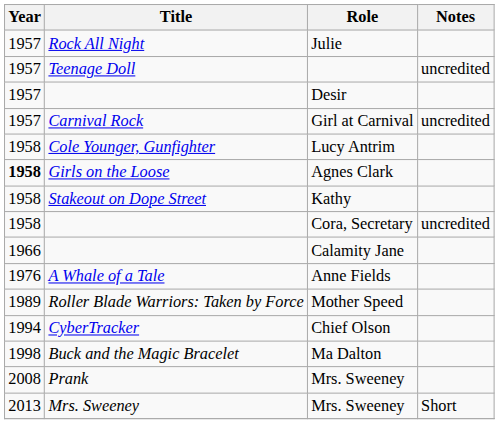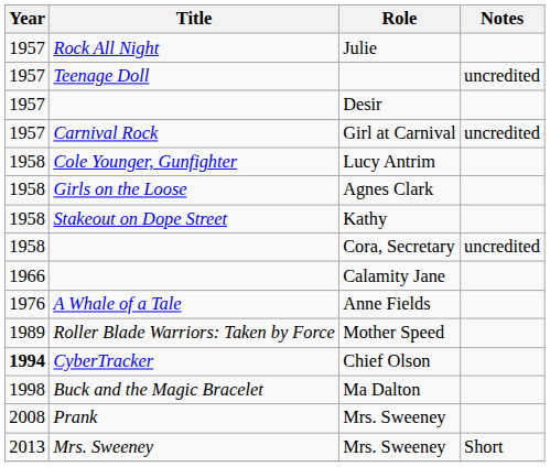Agnes Clark | Year: bold -> normal
Chief Olson | Year: normal -> bold
